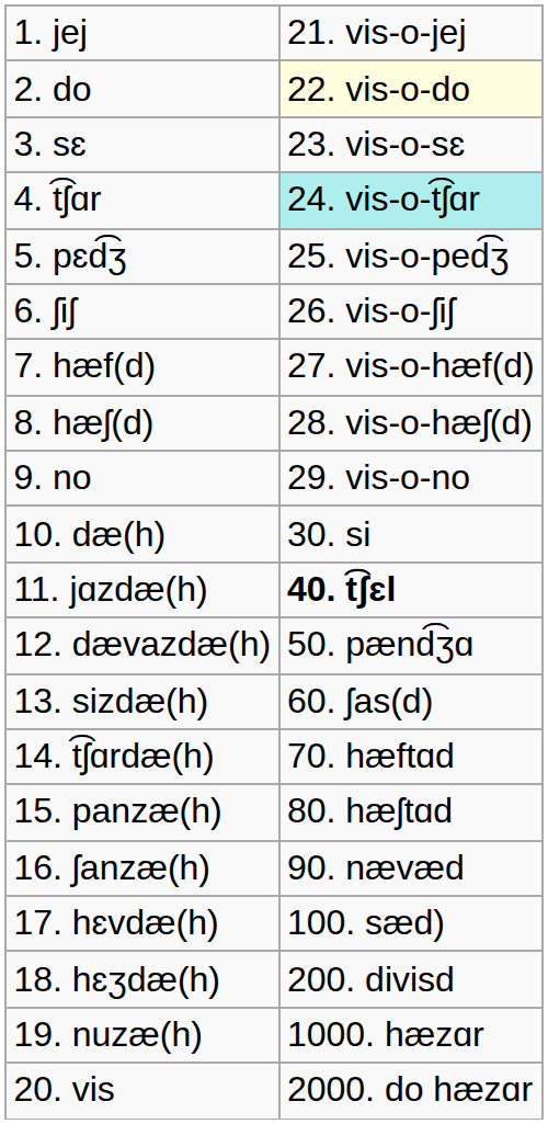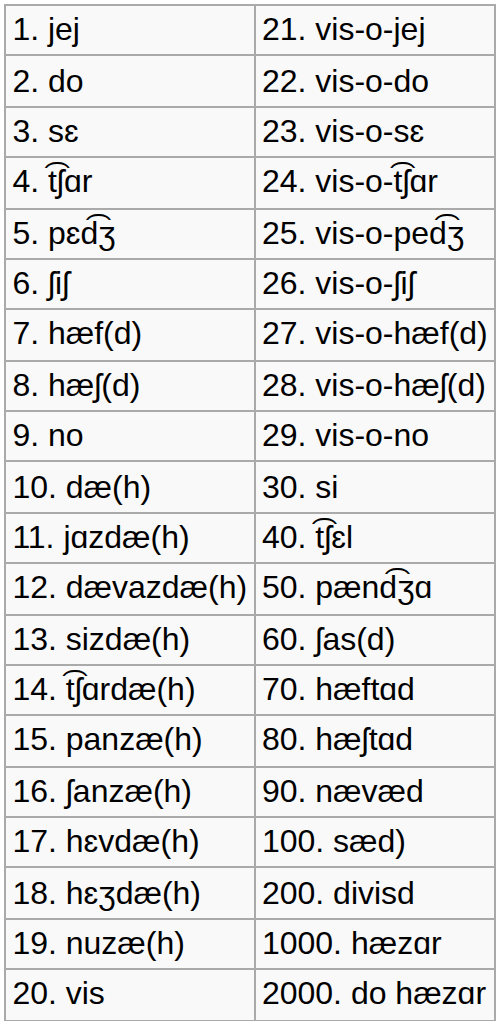2. do | column 2: lightyellow background -> no background
4. t͡ʃɑr | column 2: paleturquoise background -> no background
11. jɑzdæ(h) | column 2: bold -> normal
